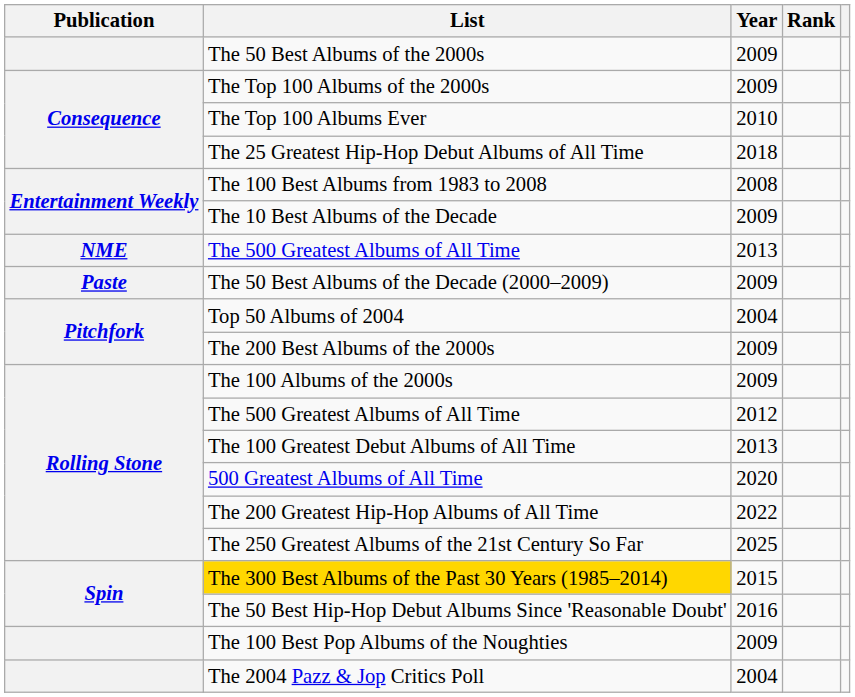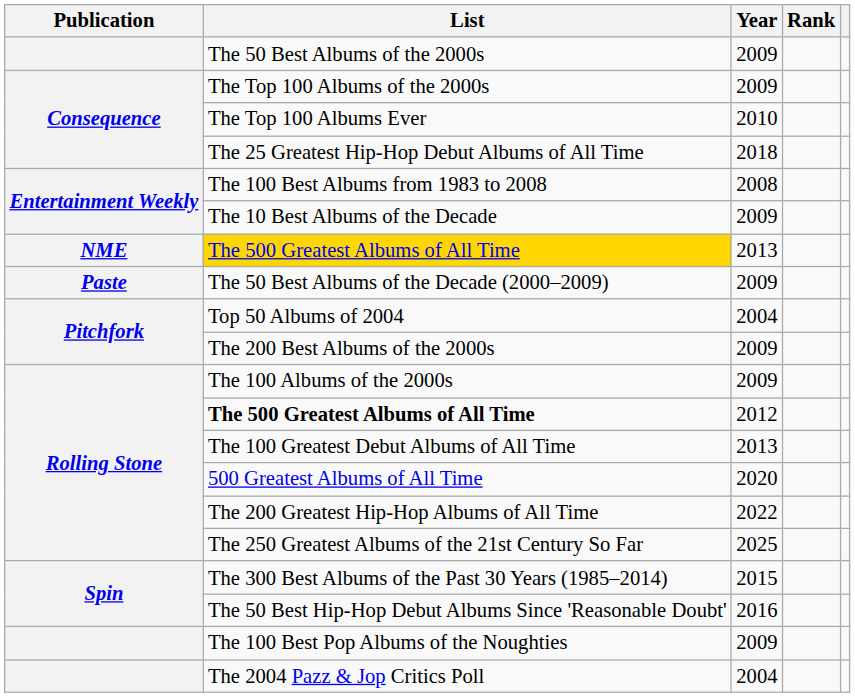The 500 Greatest Albums of All Time / 2013 | List: no background -> gold background
The 500 Greatest Albums of All Time / 2012 | List: normal -> bold
The 300 Best Albums of the Past 30 Years (1985–2014) | List: gold background -> no background
